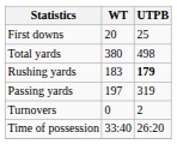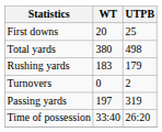Rushing yards | UTPB: bold -> normal
rows swapped: Passing yards <-> Turnovers
